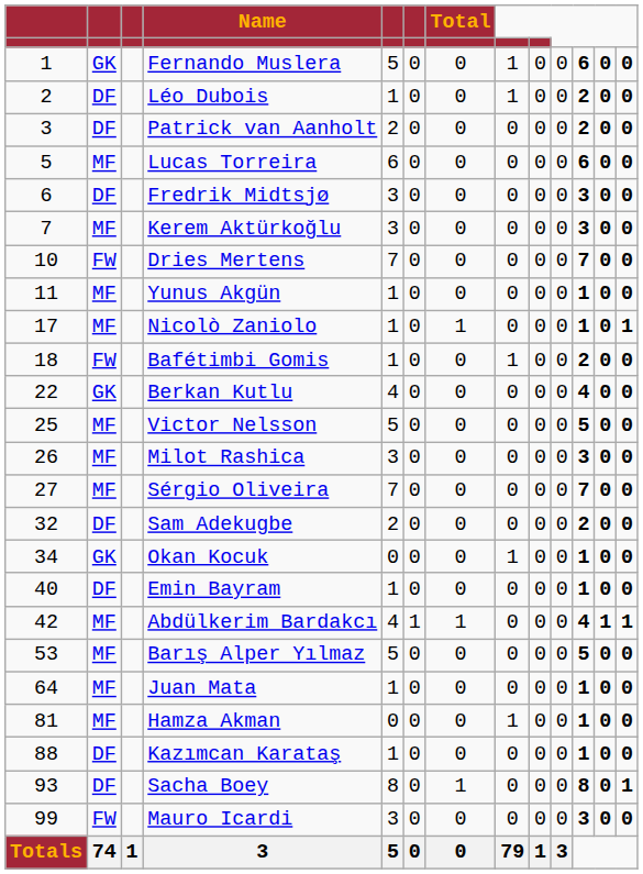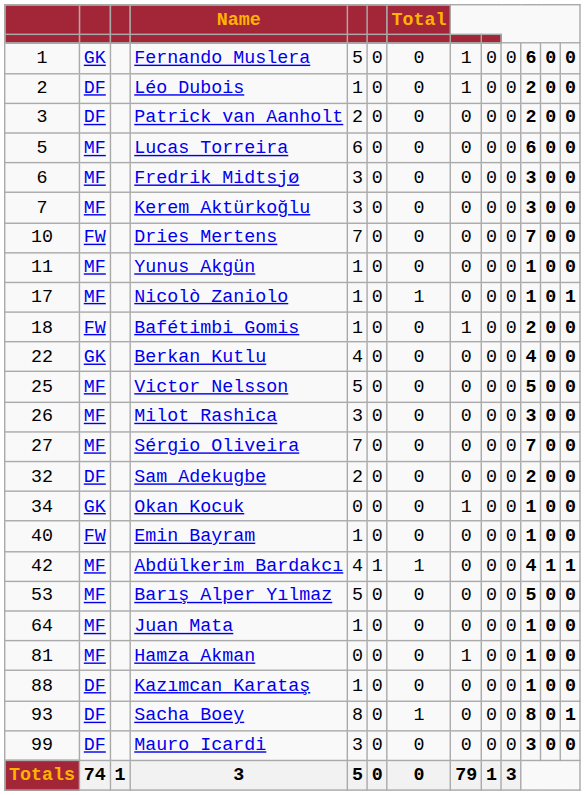Fredrik Midtsjø | column 2: DF -> MF
Emin Bayram | column 2: DF -> FW
Mauro Icardi | column 2: FW -> DF
